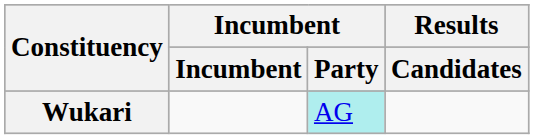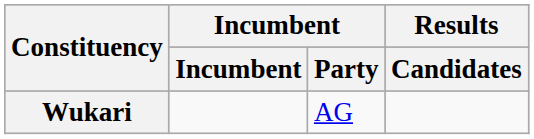Wukari | Incumbent / Party: paleturquoise background -> no background
